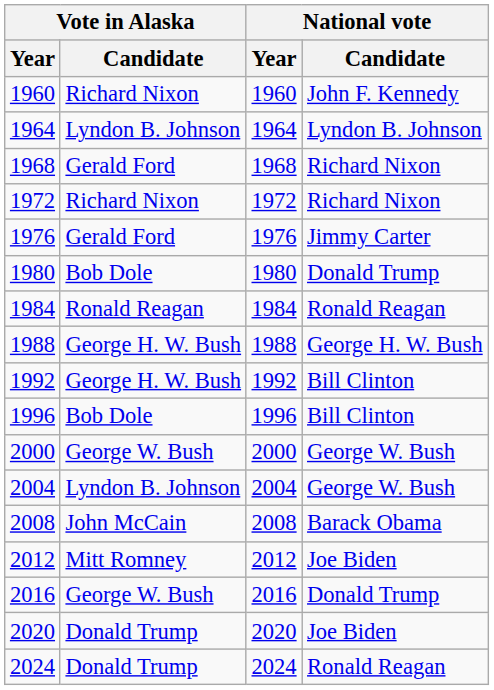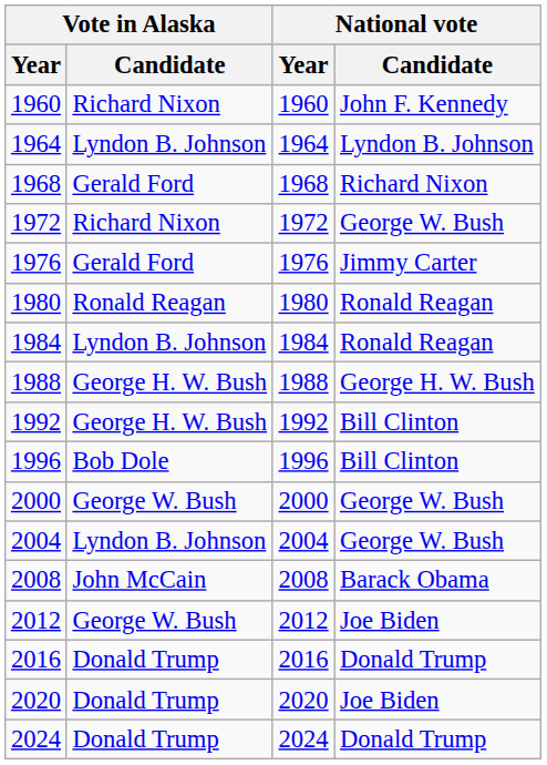row 6 | National vote / Candidate: Richard Nixon -> George W. Bush
row 8 | Vote in Alaska / Candidate: Bob Dole -> Ronald Reagan
row 8 | National vote / Candidate: Donald Trump -> Ronald Reagan
row 9 | Vote in Alaska / Candidate: Ronald Reagan -> Lyndon B. Johnson
row 16 | Vote in Alaska / Candidate: Mitt Romney -> George W. Bush
row 17 | Vote in Alaska / Candidate: George W. Bush -> Donald Trump
row 19 | National vote / Candidate: Ronald Reagan -> Donald Trump
